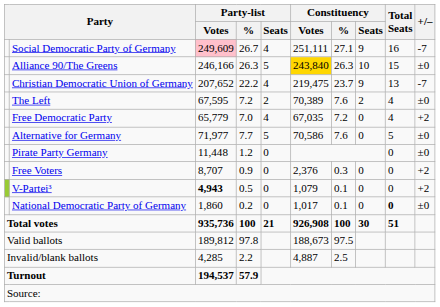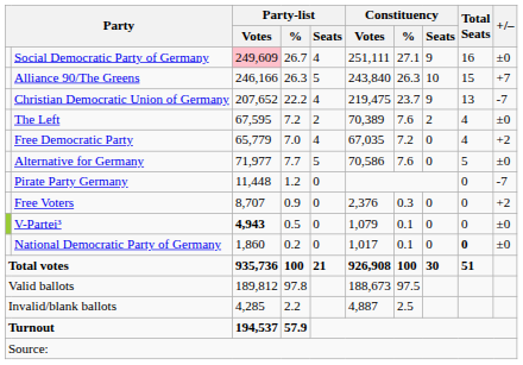Social Democratic Party of Germany | +/–: -7 -> ±0
Alliance 90/The Greens | Constituency / Votes: gold background -> no background
Alliance 90/The Greens | +/–: ±0 -> +7
Pirate Party Germany | +/–: ±0 -> -7
V-Partei³ | +/–: +2 -> ±0
